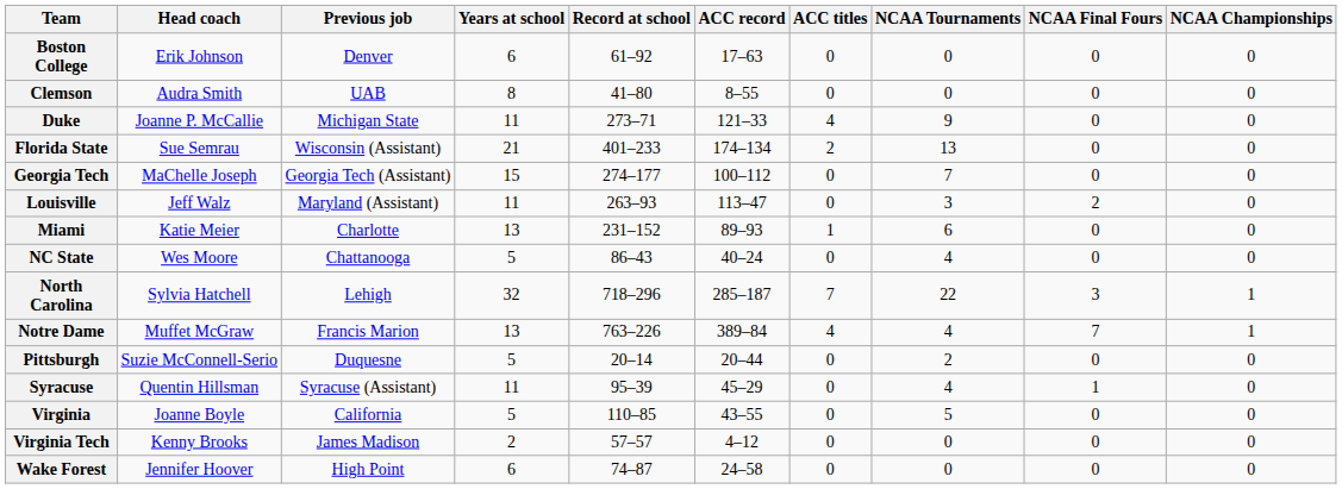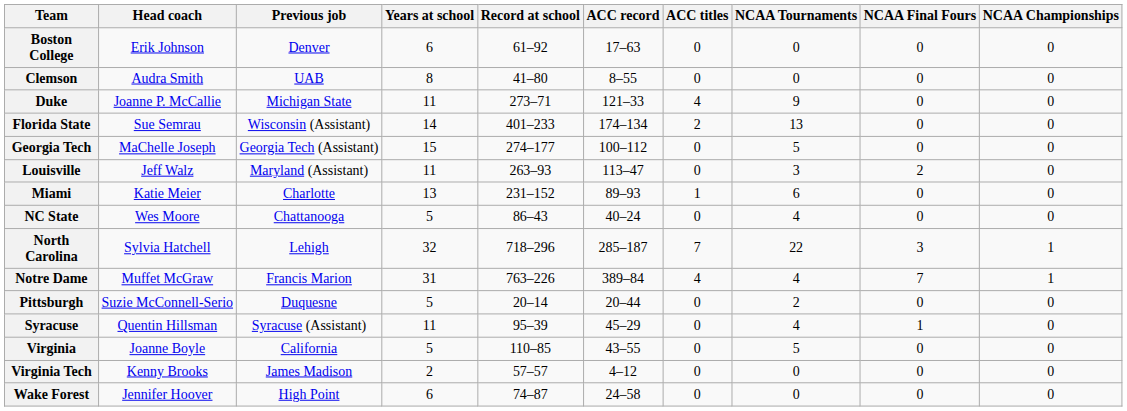Florida State | Years at school: 21 -> 14
Georgia Tech | NCAA Tournaments: 7 -> 5
Notre Dame | Years at school: 13 -> 31
